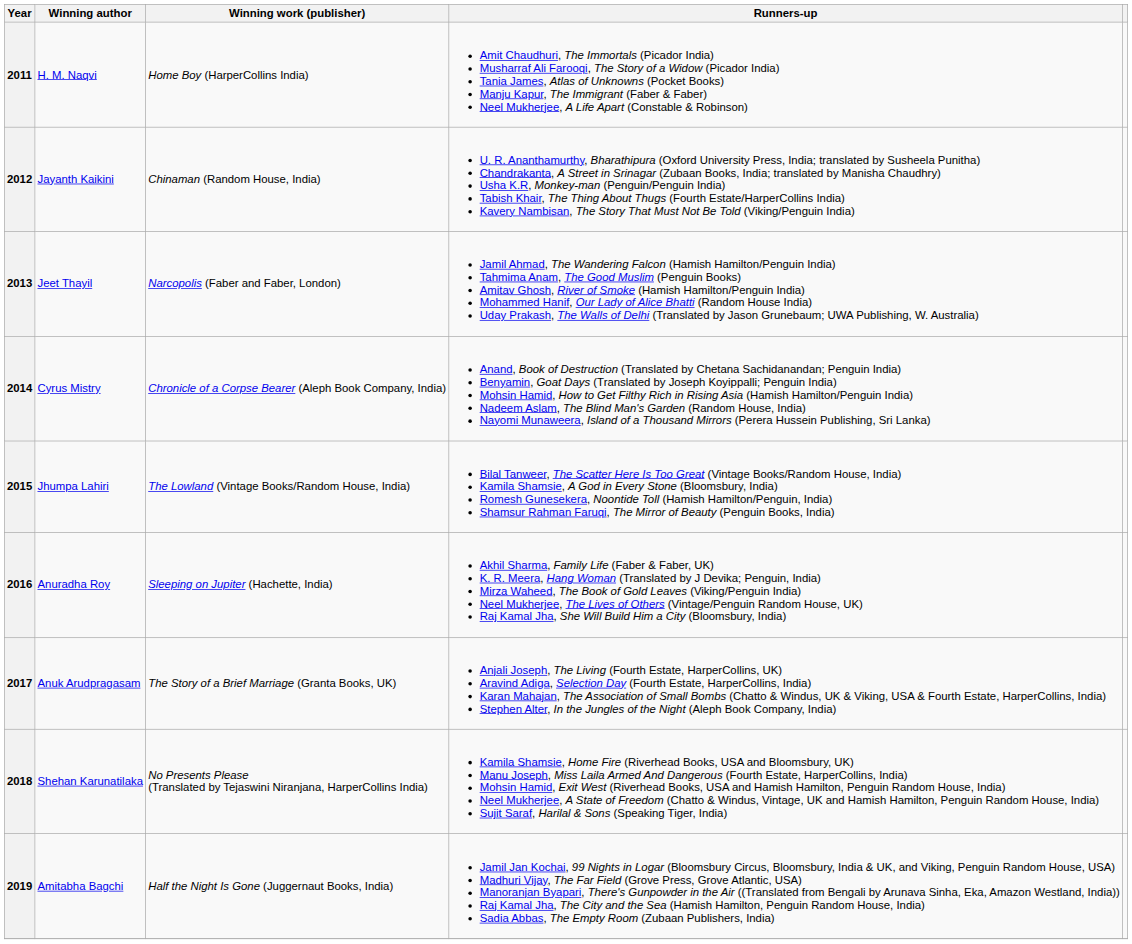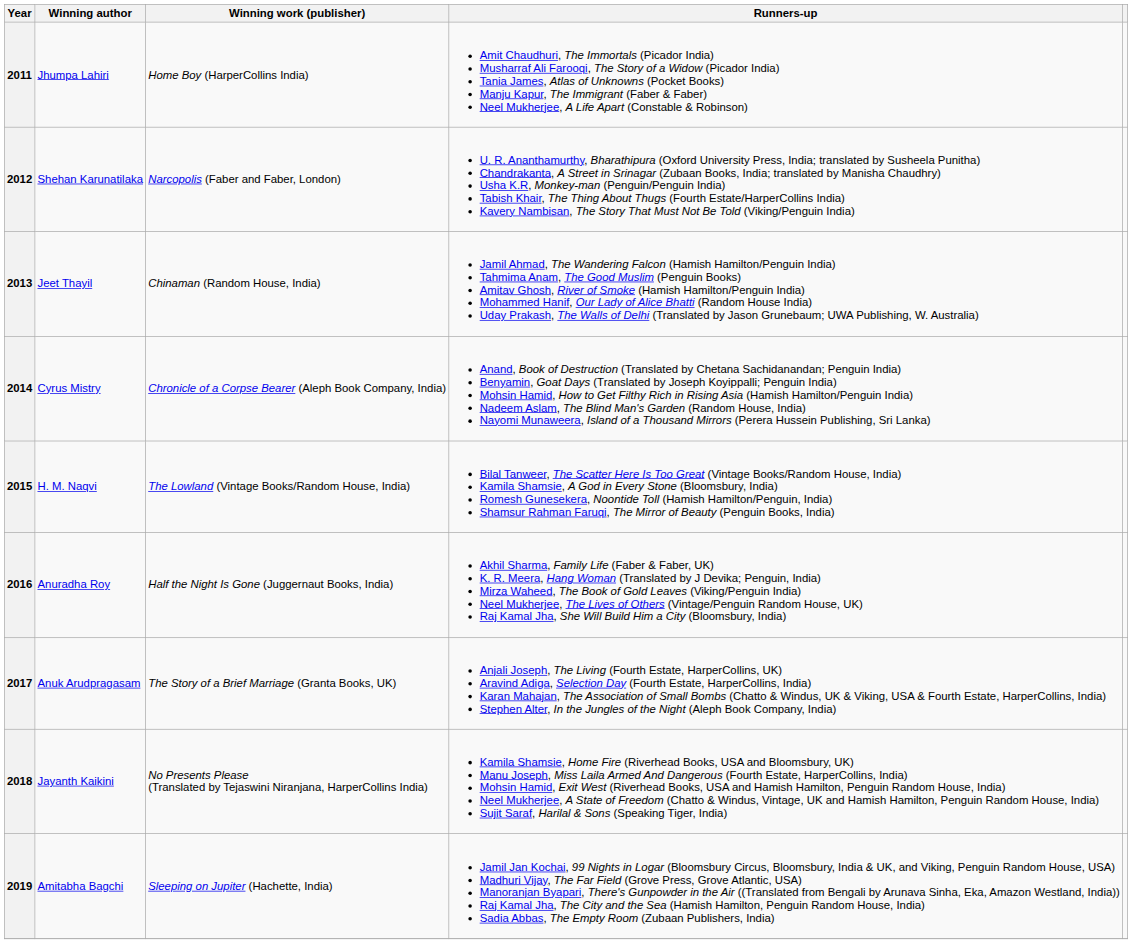2011 | Winning author: H. M. Naqvi -> Jhumpa Lahiri
2012 | Winning author: Jayanth Kaikini -> Shehan Karunatilaka
2012 | Winning work (publisher): Chinaman (Random House, India) -> Narcopolis (Faber and Faber, London)
2013 | Winning work (publisher): Narcopolis (Faber and Faber, London) -> Chinaman (Random House, India)
2015 | Winning author: Jhumpa Lahiri -> H. M. Naqvi
2016 | Winning work (publisher): Sleeping on Jupiter (Hachette, India) -> Half the Night Is Gone (Juggernaut Books, India)
2018 | Winning author: Shehan Karunatilaka -> Jayanth Kaikini
2019 | Winning work (publisher): Half the Night Is Gone (Juggernaut Books, India) -> Sleeping on Jupiter (Hachette, India)
